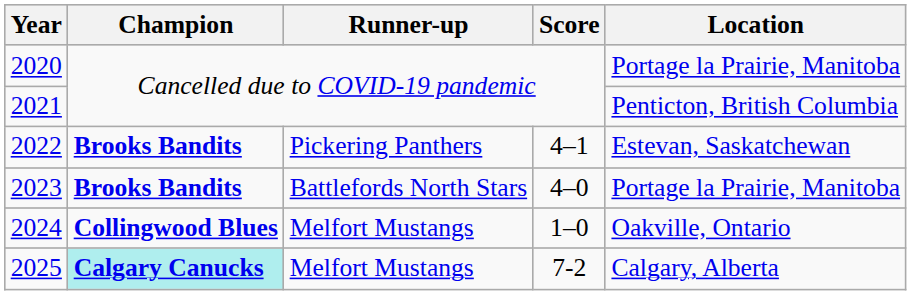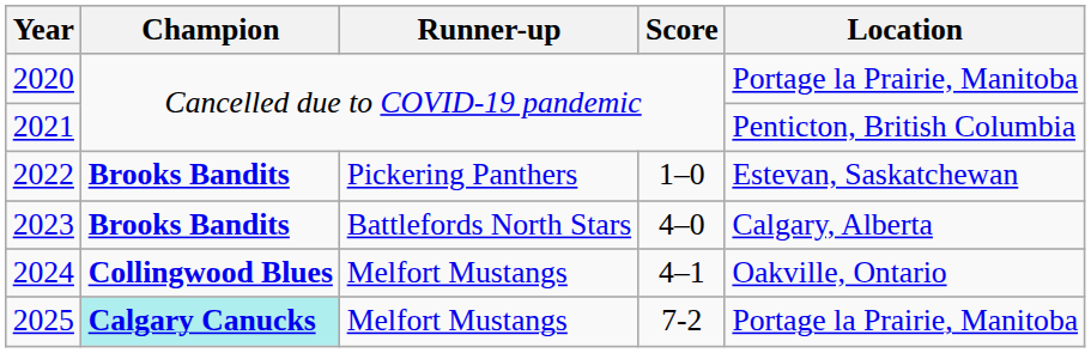2022 | Score: 4–1 -> 1–0
2023 | Location: Portage la Prairie, Manitoba -> Calgary, Alberta
2024 | Score: 1–0 -> 4–1
2025 | Location: Calgary, Alberta -> Portage la Prairie, Manitoba
